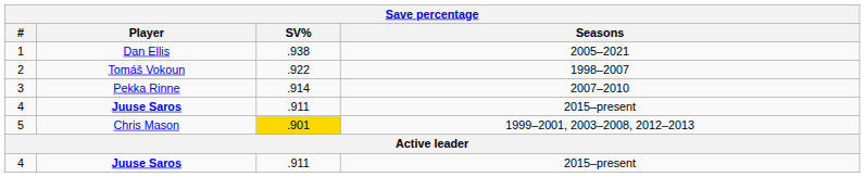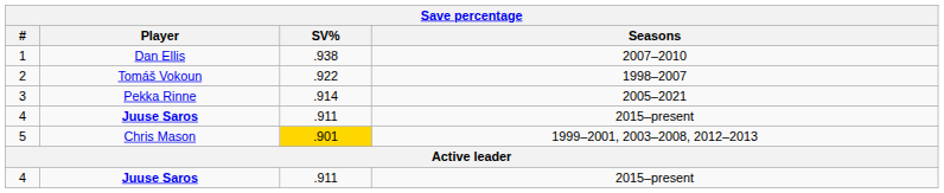1 | Seasons: 2005–2021 -> 2007–2010
3 | Seasons: 2007–2010 -> 2005–2021
